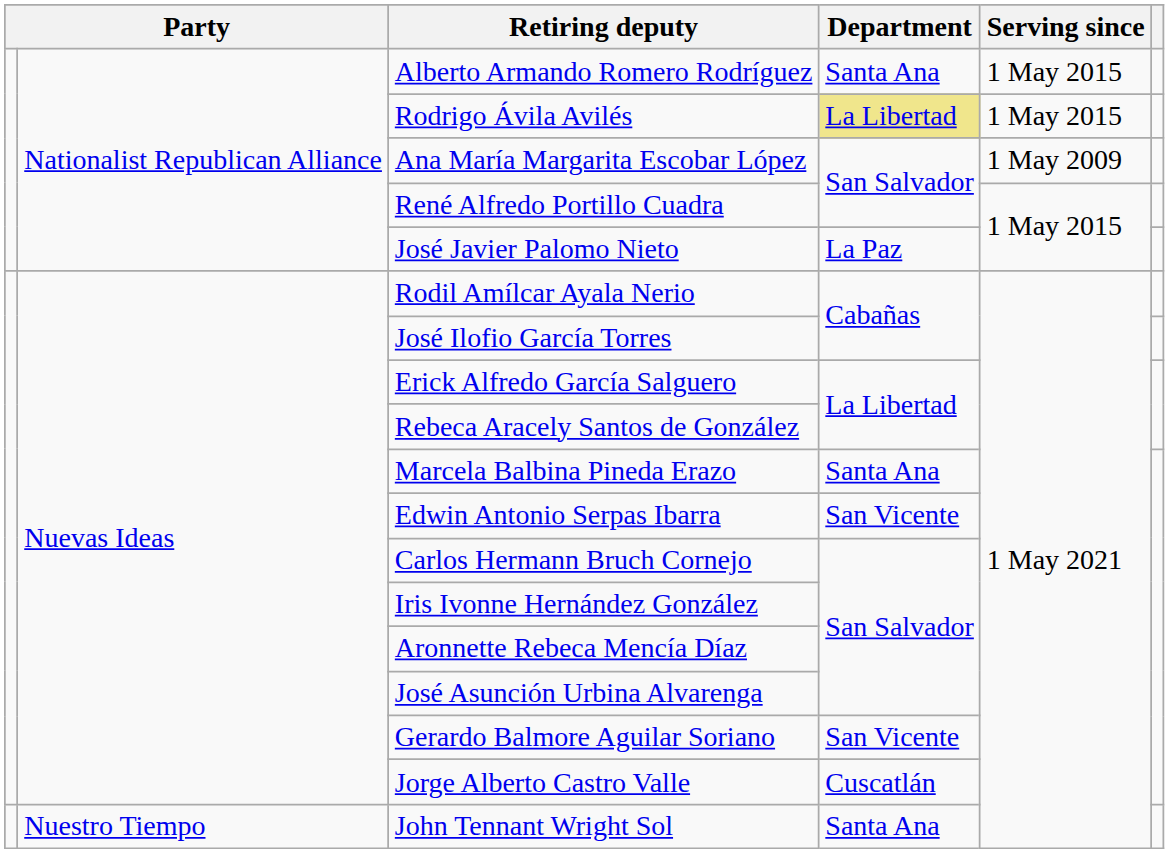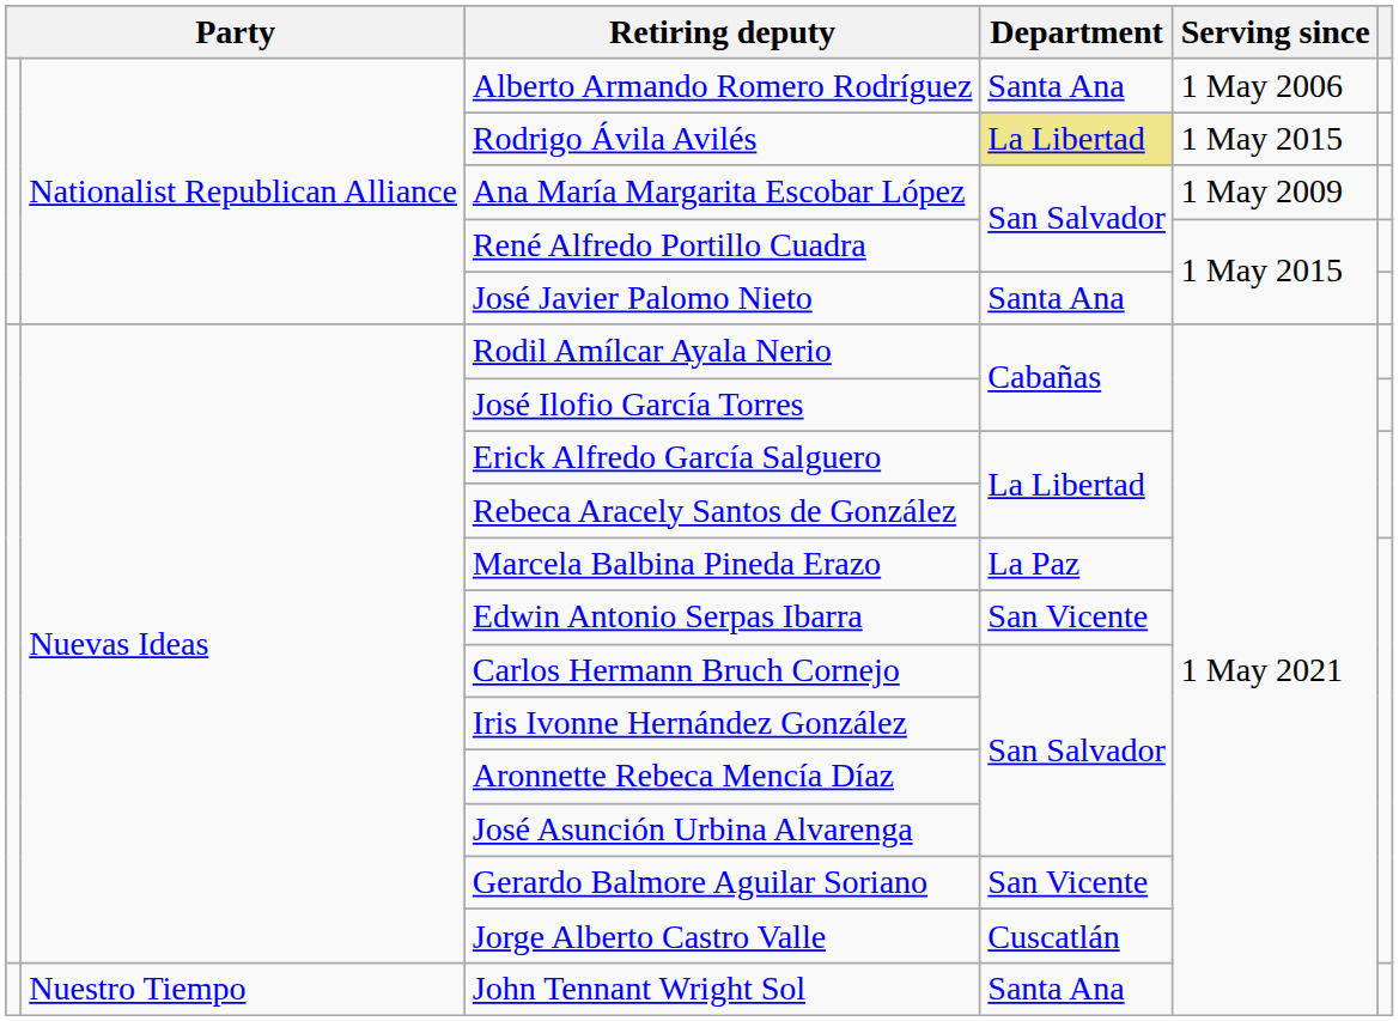Alberto Armando Romero Rodríguez | Serving since: 1 May 2015 -> 1 May 2006
José Javier Palomo Nieto | Department: La Paz -> Santa Ana
Marcela Balbina Pineda Erazo | Department: Santa Ana -> La Paz
